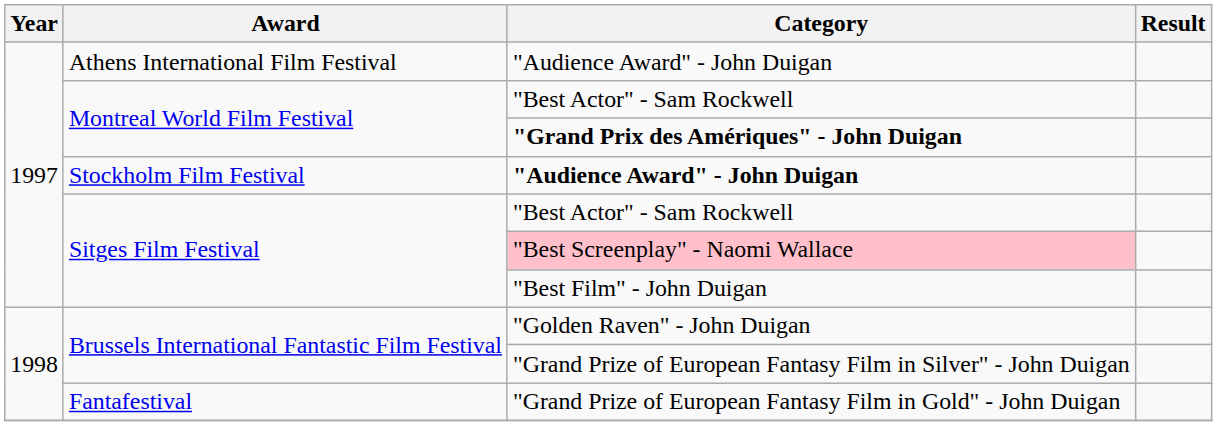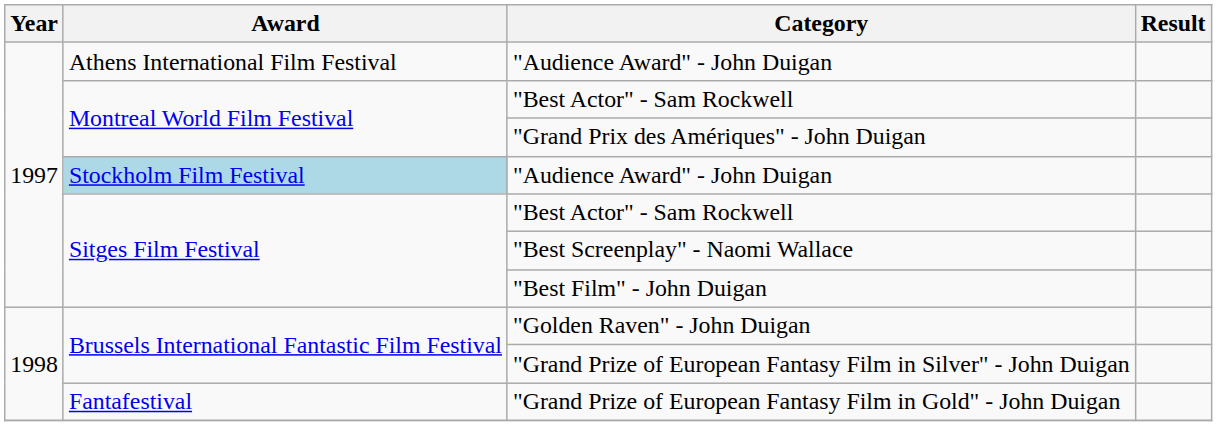"Grand Prix des Amériques" - John Duigan | Category: bold -> normal
Stockholm Film Festival / "Audience Award" - John Duigan | Award: no background -> lightblue background
Stockholm Film Festival / "Audience Award" - John Duigan | Category: bold -> normal
"Best Screenplay" - Naomi Wallace | Category: pink background -> no background
